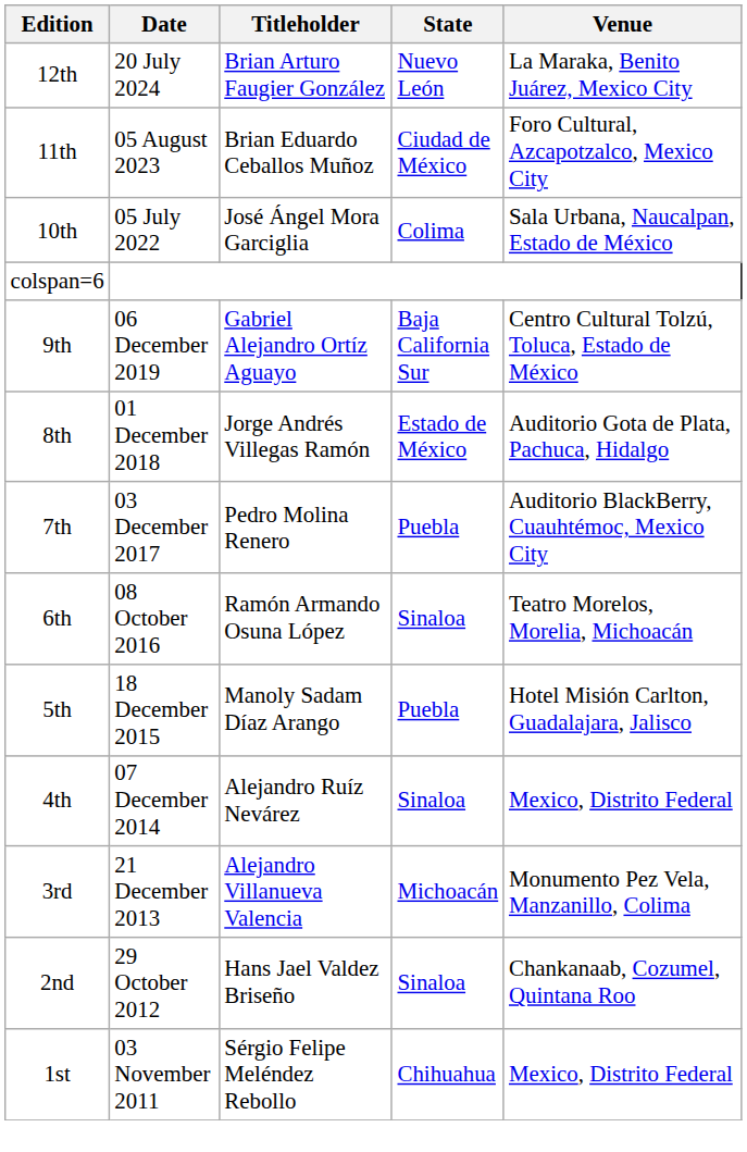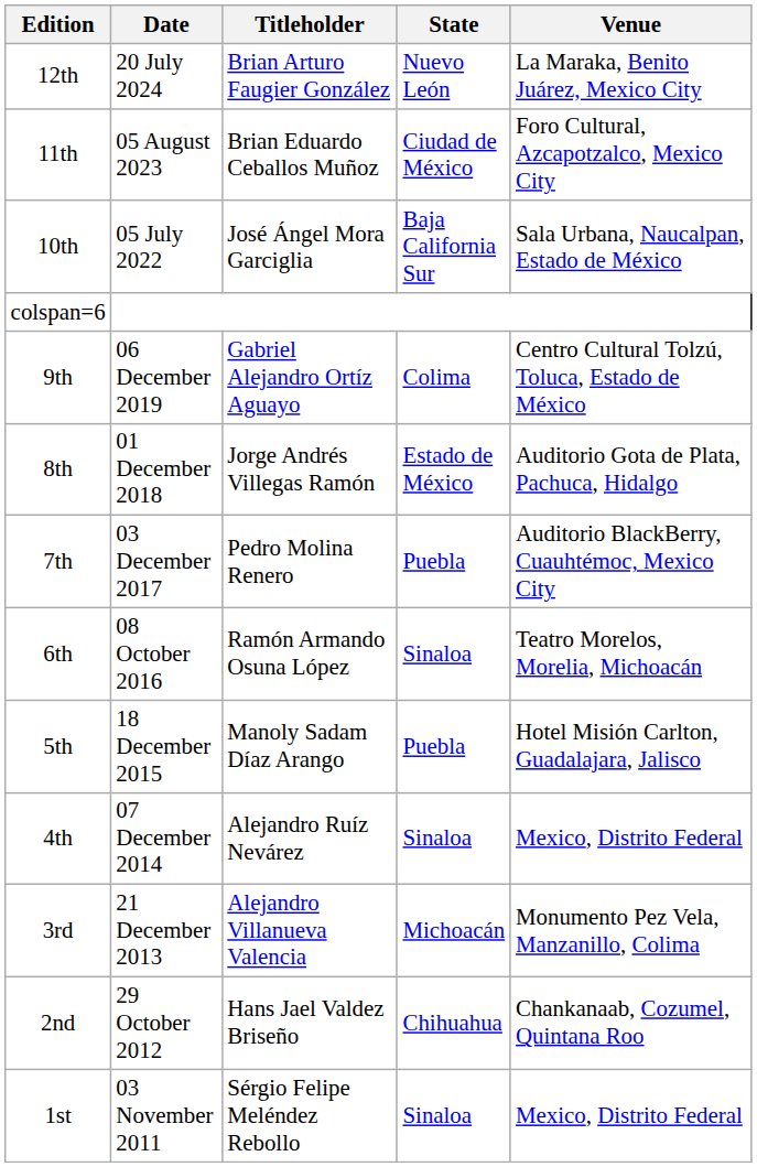10th | State: Colima -> Baja California Sur
9th | State: Baja California Sur -> Colima
2nd | State: Sinaloa -> Chihuahua
1st | State: Chihuahua -> Sinaloa
